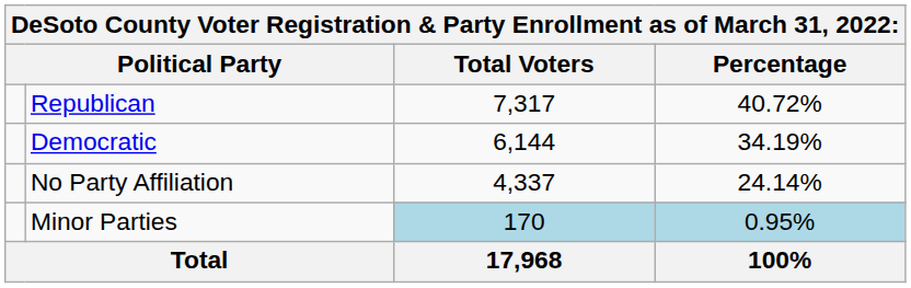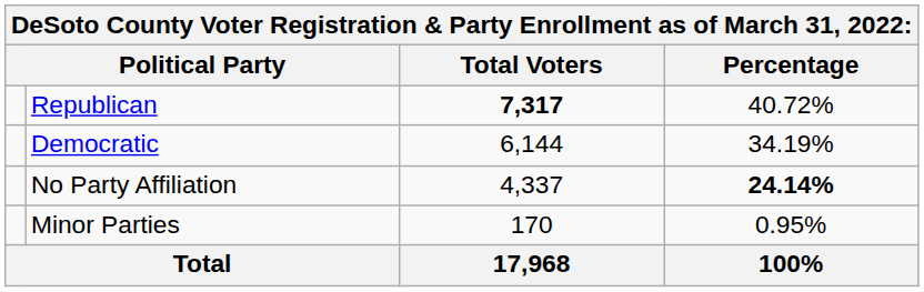Republican | Total Voters: normal -> bold
No Party Affiliation | Percentage: normal -> bold
Minor Parties | Total Voters: lightblue background -> no background
Minor Parties | Percentage: lightblue background -> no background
